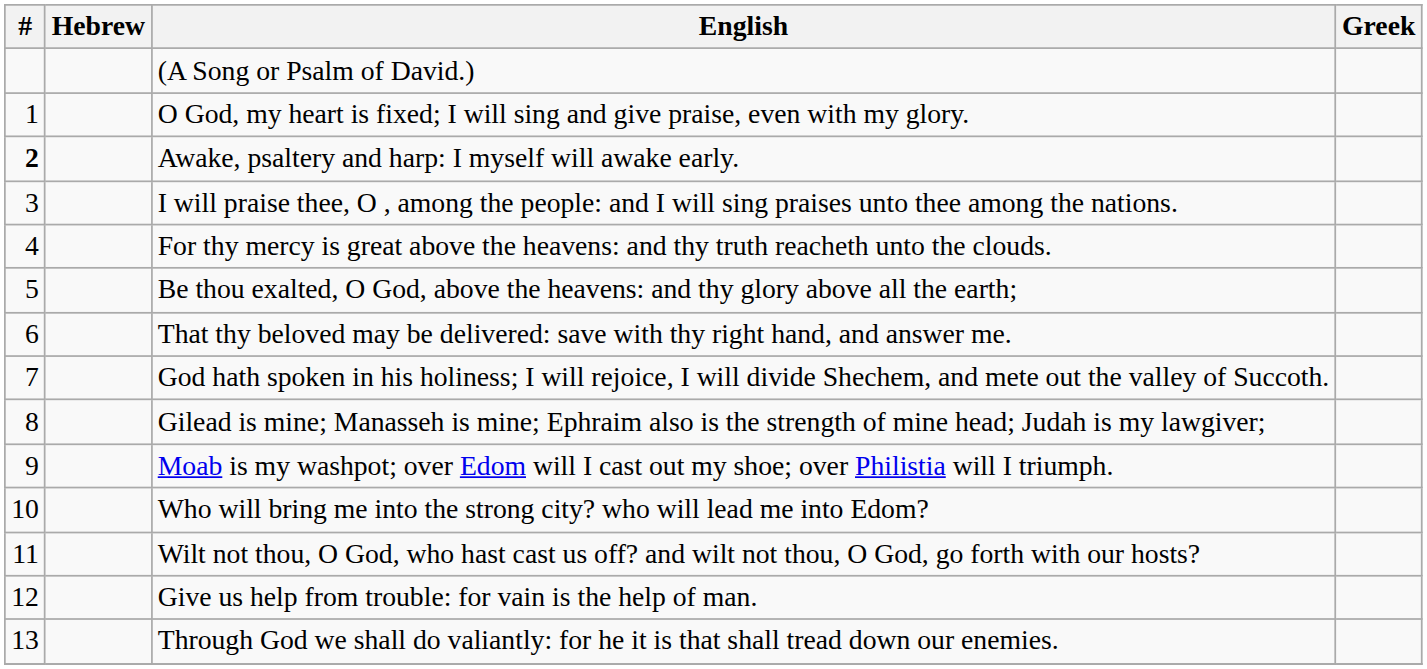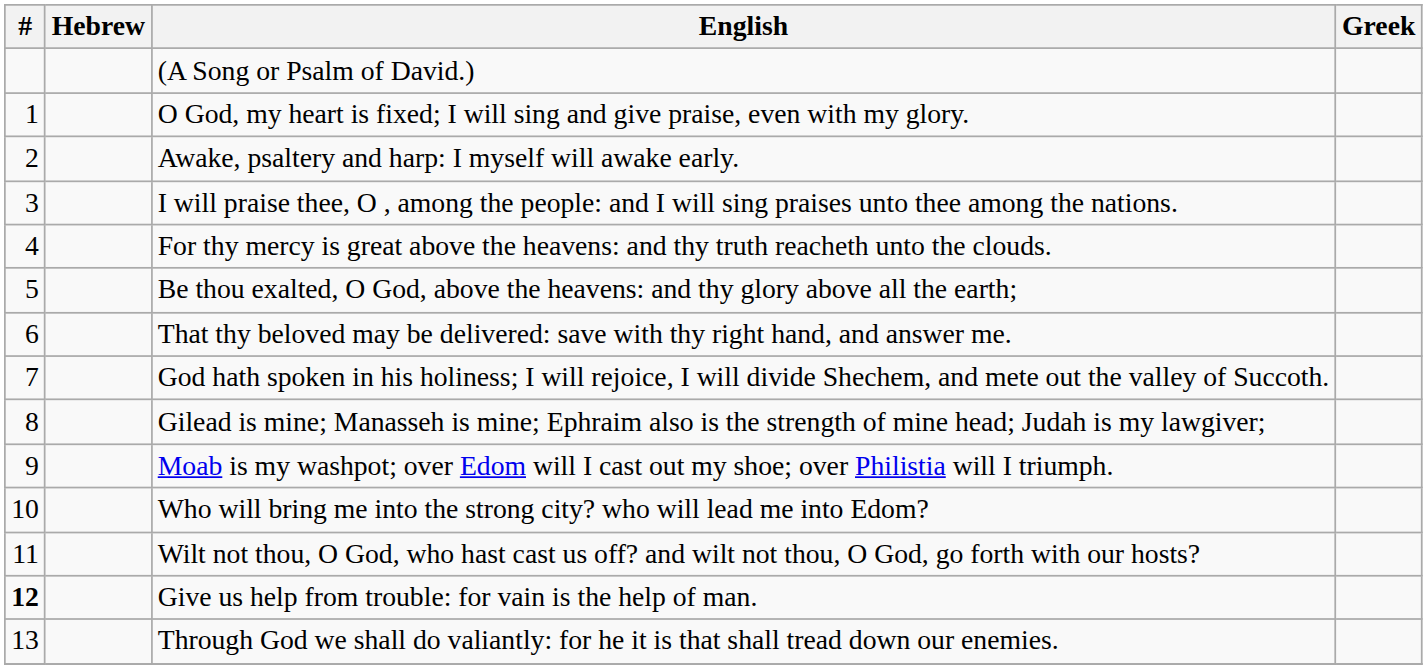Awake, psaltery and harp: I myself will awake early. | #: bold -> normal
Give us help from trouble: for vain is the help of man. | #: normal -> bold
